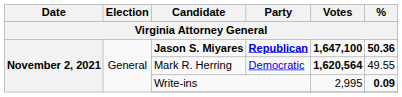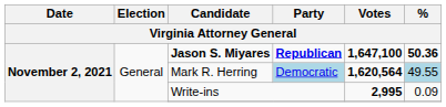Mark R. Herring | Party: no background -> lightblue background
Mark R. Herring | %: no background -> lightblue background
Write-ins | Votes: normal -> bold
Write-ins | %: bold -> normal
